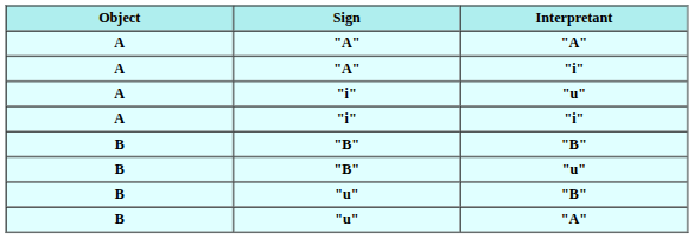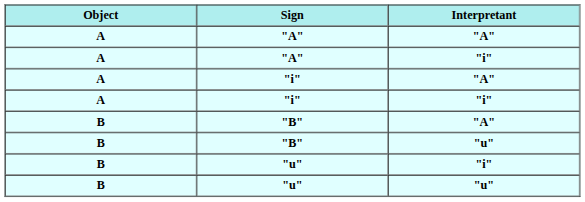row 4 | Interpretant: "u" -> "A"
row 6 | Interpretant: "B" -> "A"
row 8 | Interpretant: "B" -> "i"
row 9 | Interpretant: "A" -> "u"
